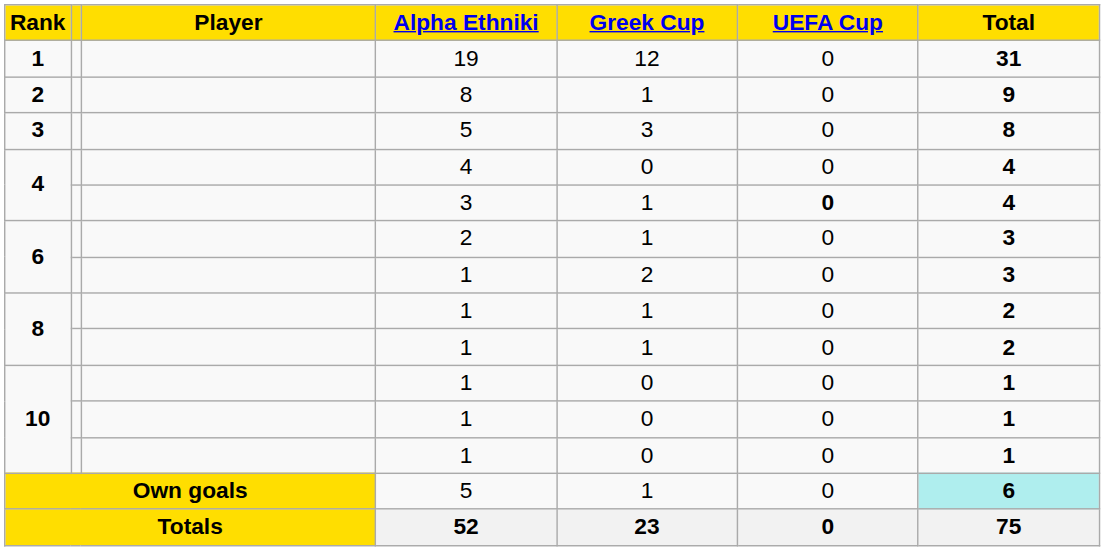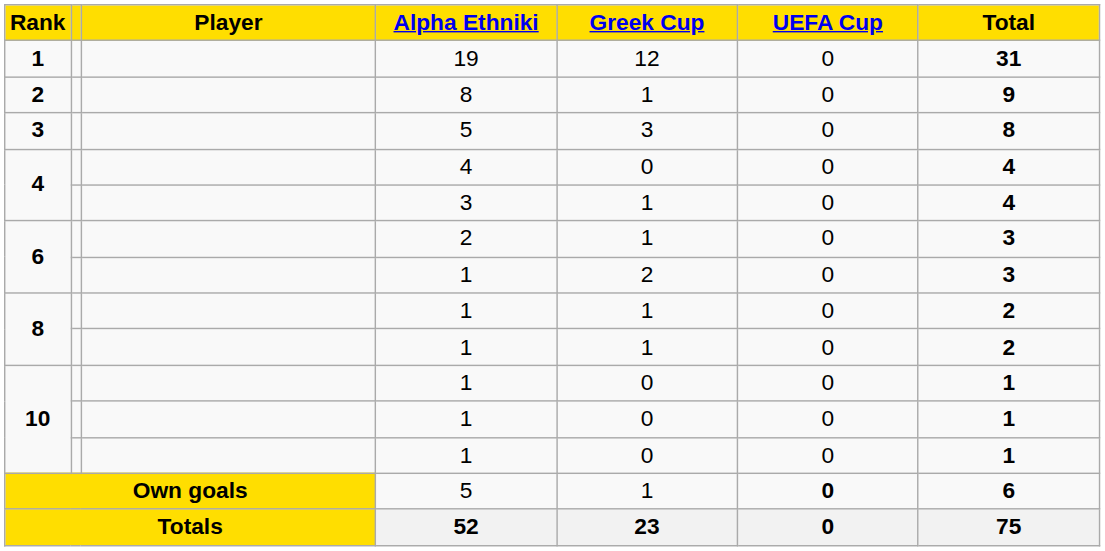4 / 3 | UEFA Cup: bold -> normal
Own goals | UEFA Cup: normal -> bold
Own goals | Total: paleturquoise background -> no background
